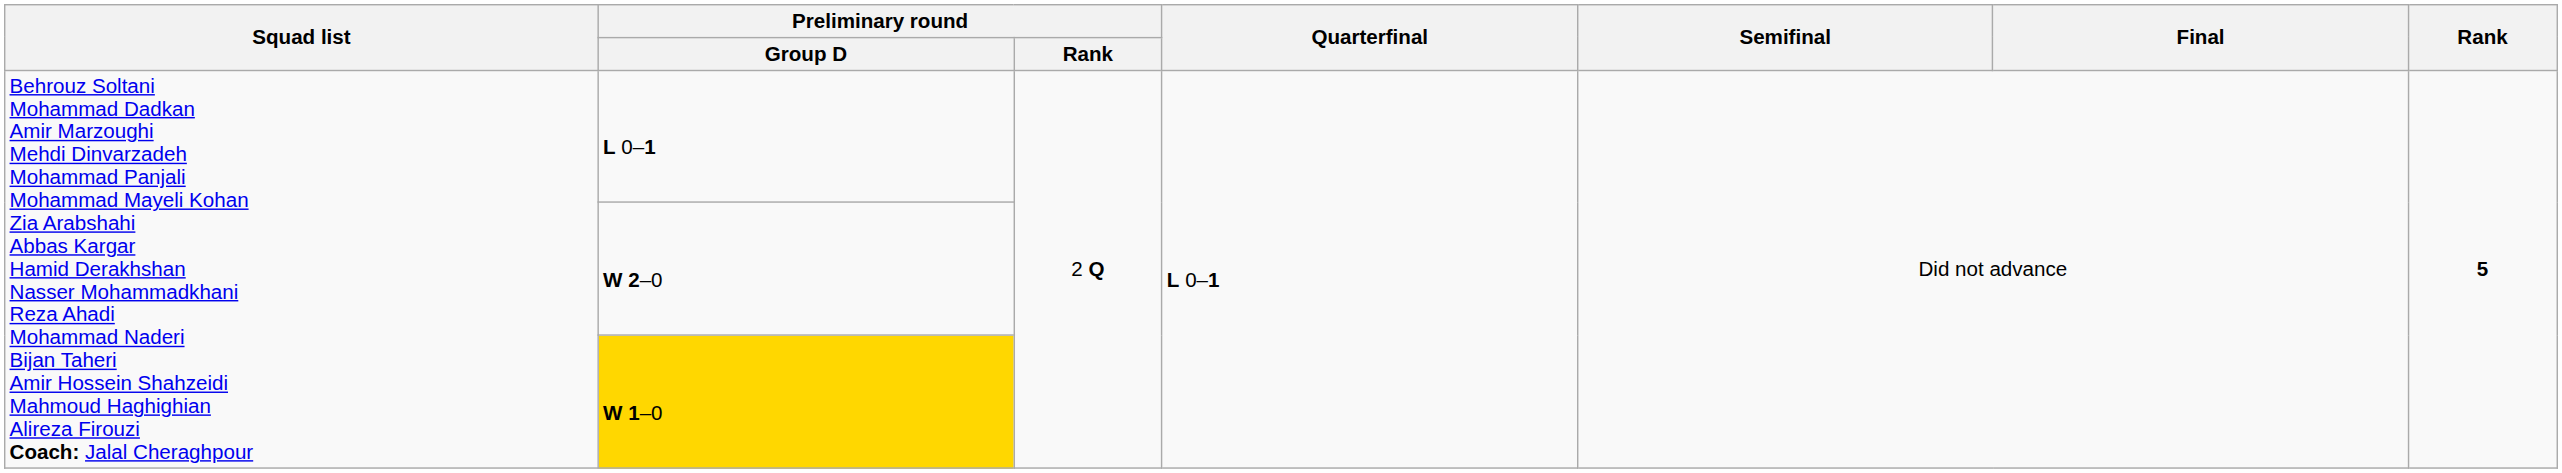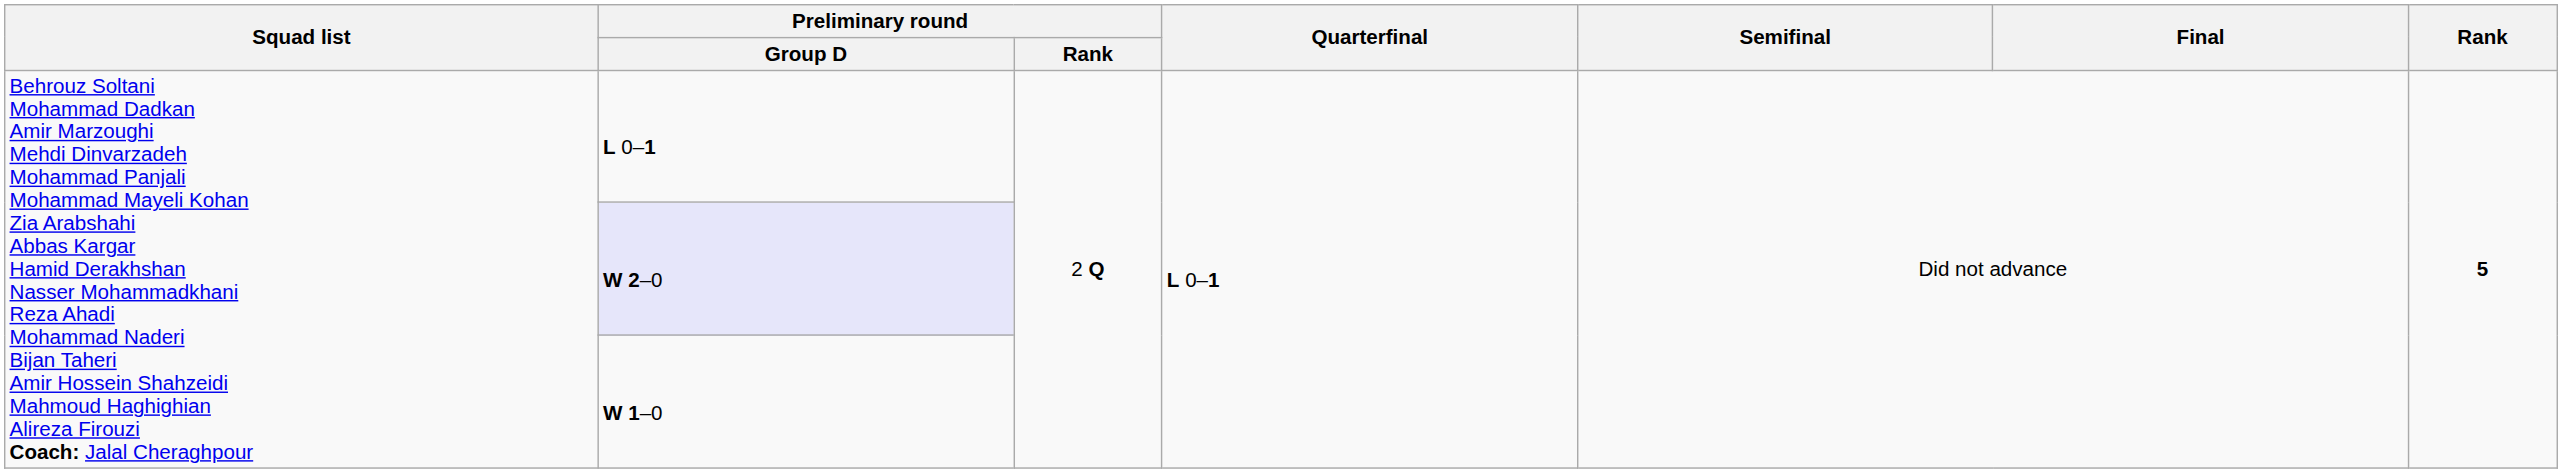W 2–0 | Preliminary round / Group D: no background -> lavender background
W 1–0 | Preliminary round / Group D: gold background -> no background
